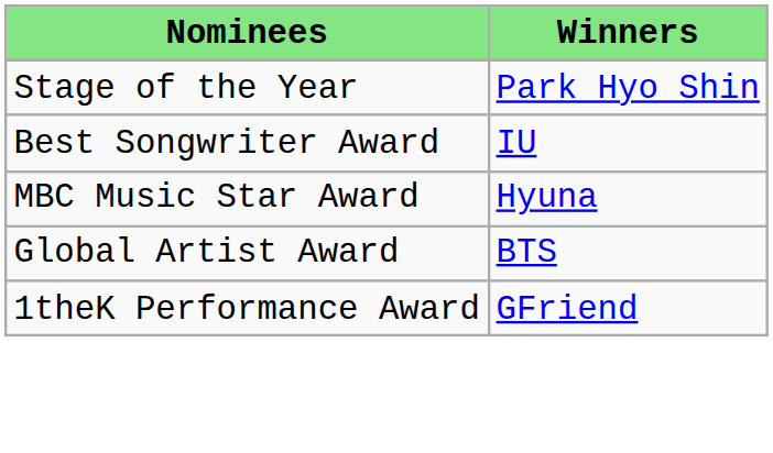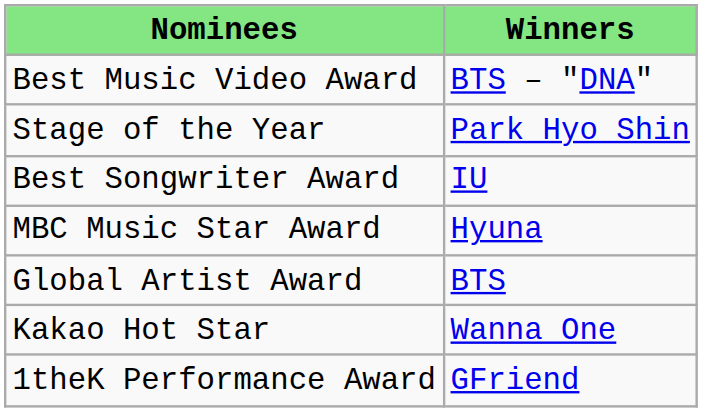+ row: Best Music Video Award | BTS – "DNA"
+ row: Kakao Hot Star | Wanna One
